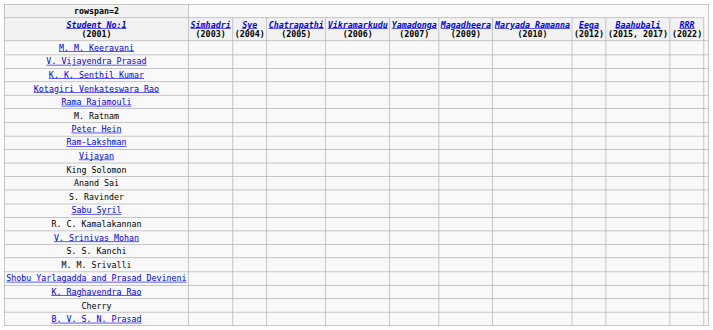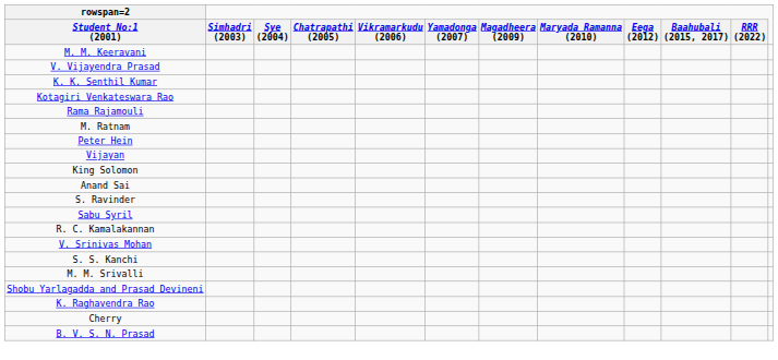- row: Ram-Lakshman
